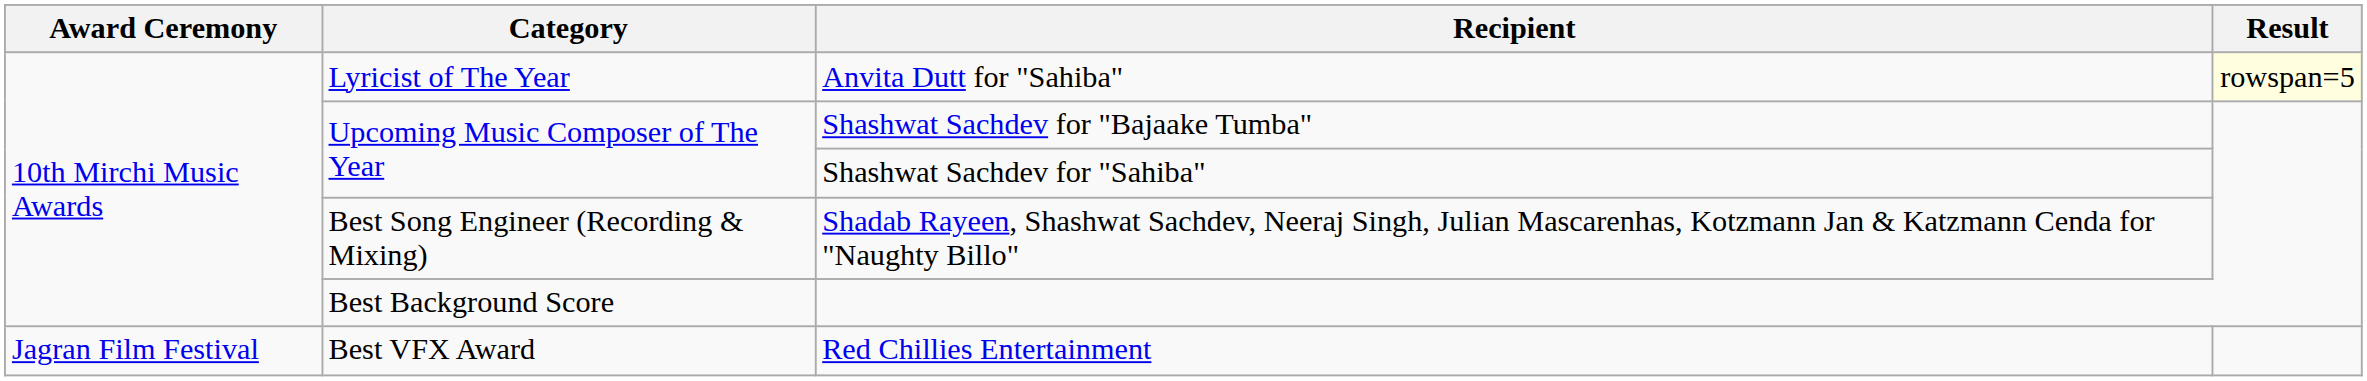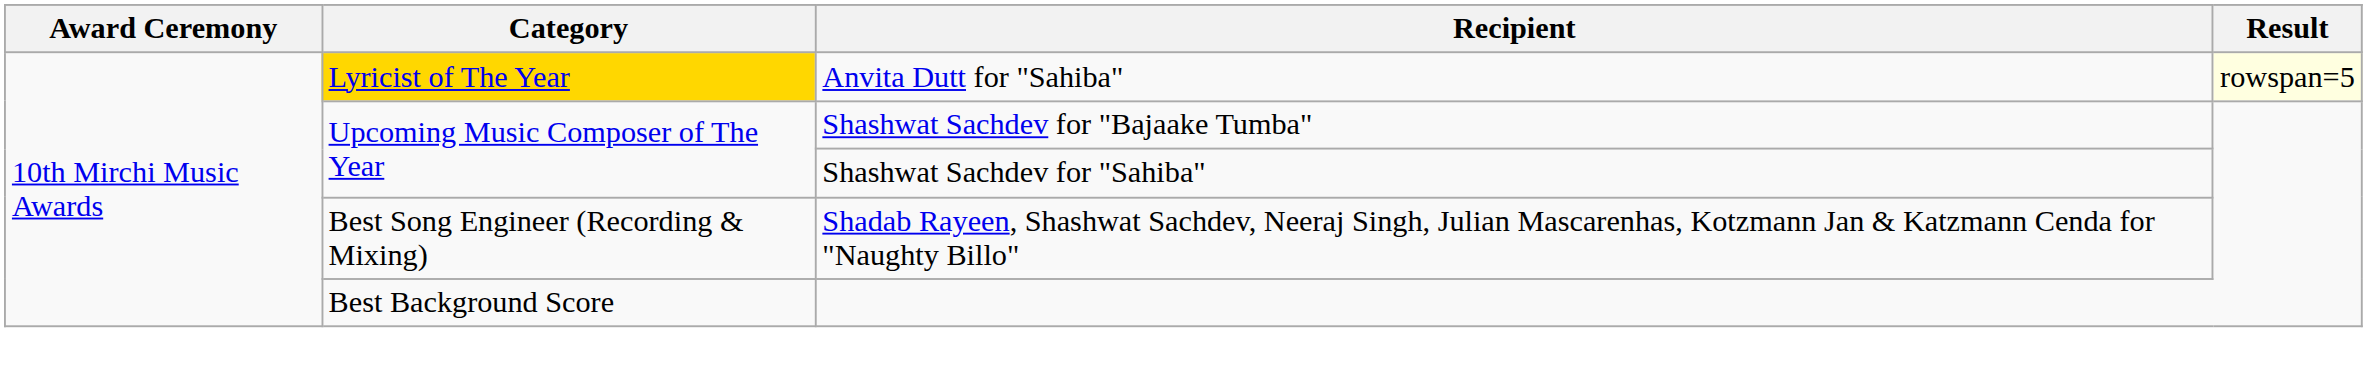Anvita Dutt for "Sahiba" | Category: no background -> gold background
- row: Jagran Film Festival | Best VFX Award | Red Chillies Entertainment
